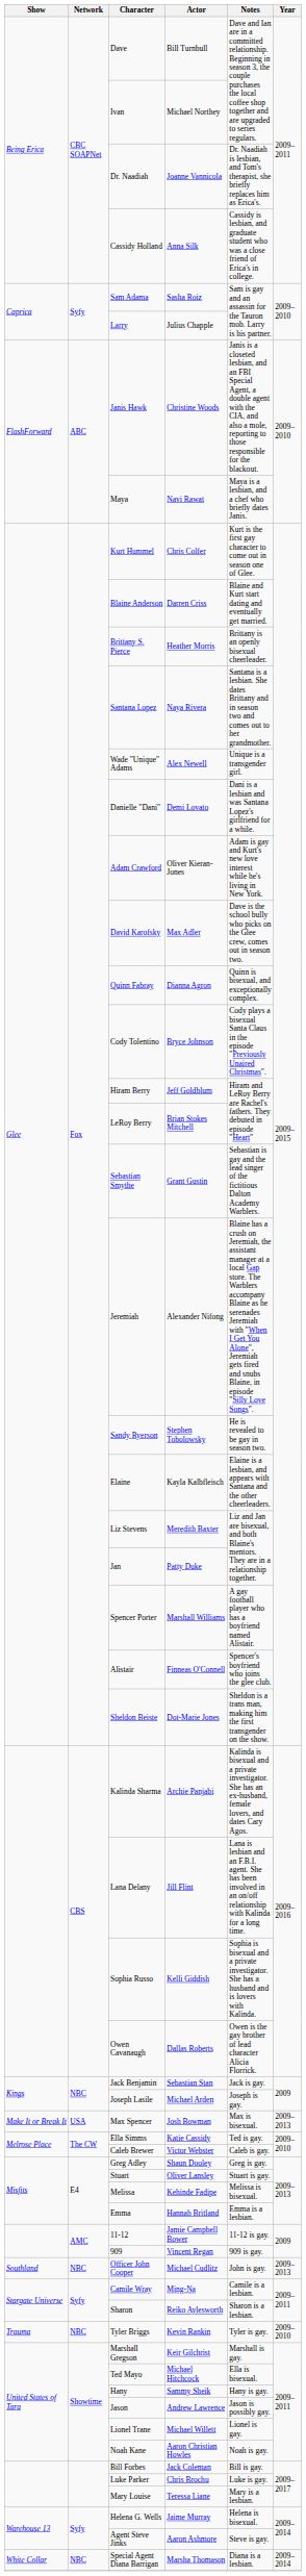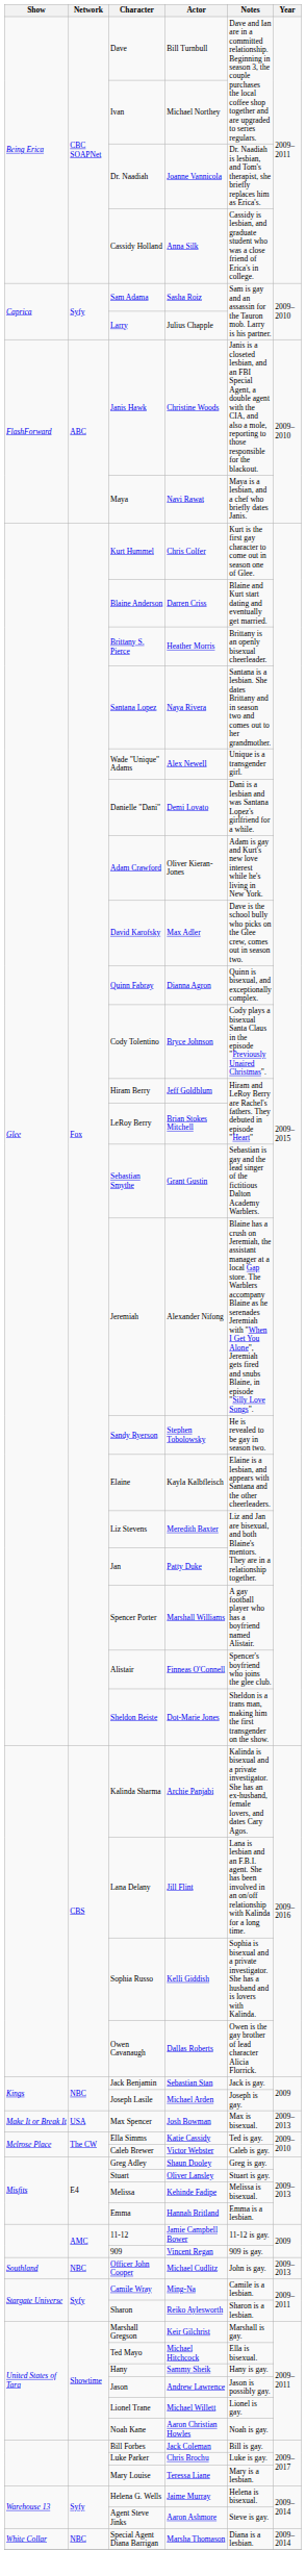- row: Trauma | NBC | Tyler Briggs | Kevin Rankin | Tyler is gay. | 2009–2010
